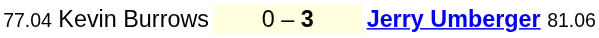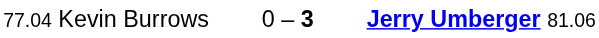77.04 Kevin Burrows | column 2: lightyellow background -> no background
